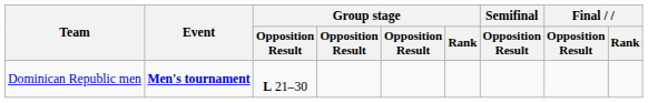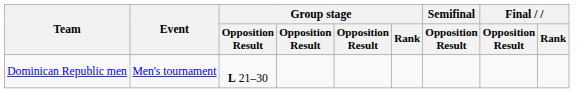Dominican Republic men | Event: bold -> normal
